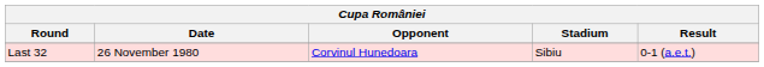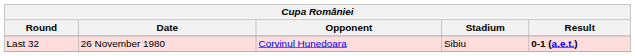Last 32 | Result: normal -> bold
